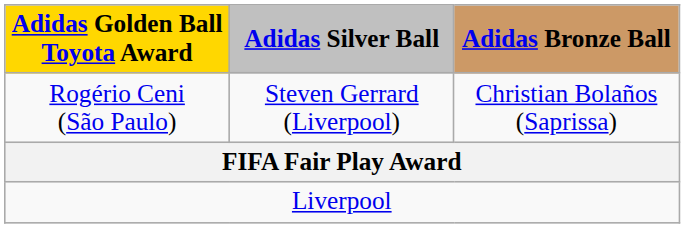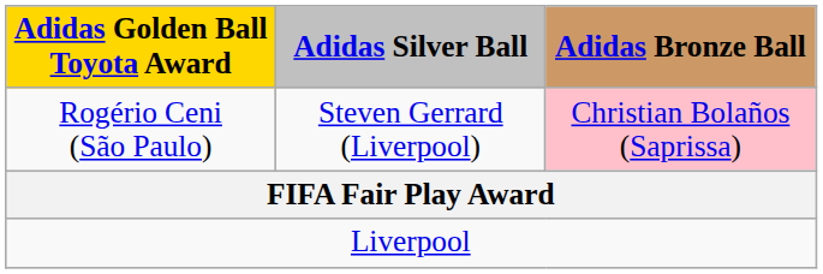Rogério Ceni (São Paulo) | Adidas Bronze Ball: no background -> pink background
